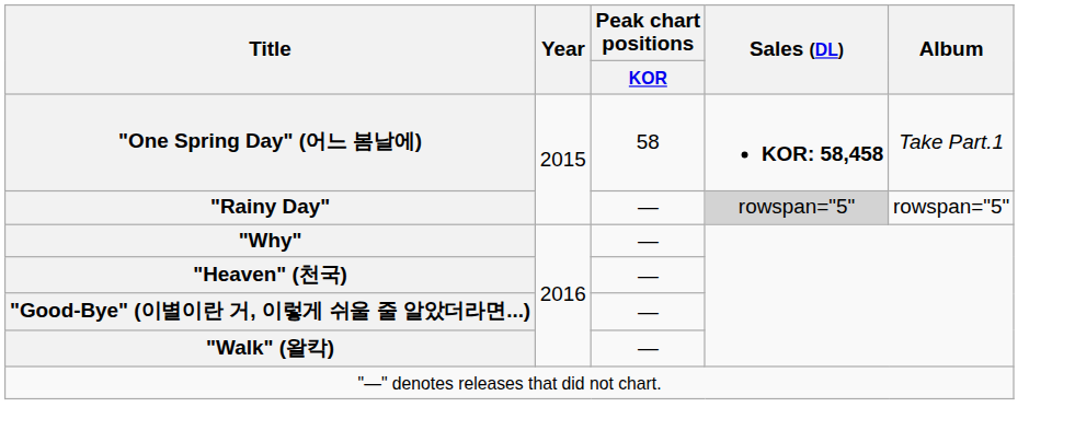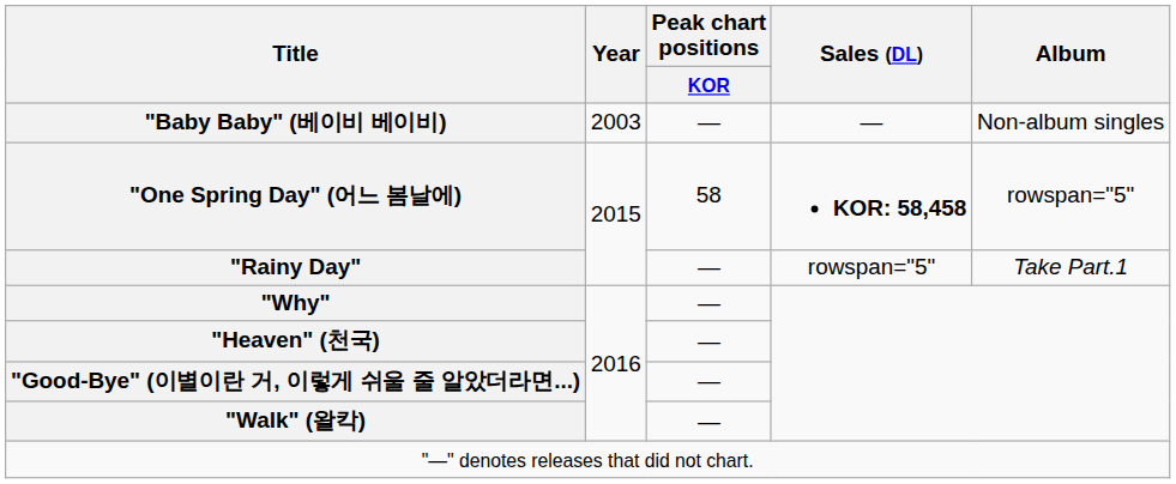+ row: "Baby Baby" (베이비 베이비) | 2003 | — | — | Non-album singles
"One Spring Day" (어느 봄날에) | Album: Take Part.1 -> rowspan="5"
"Rainy Day" | Sales (DL): lightgrey background -> no background
"Rainy Day" | Album: rowspan="5" -> Take Part.1
